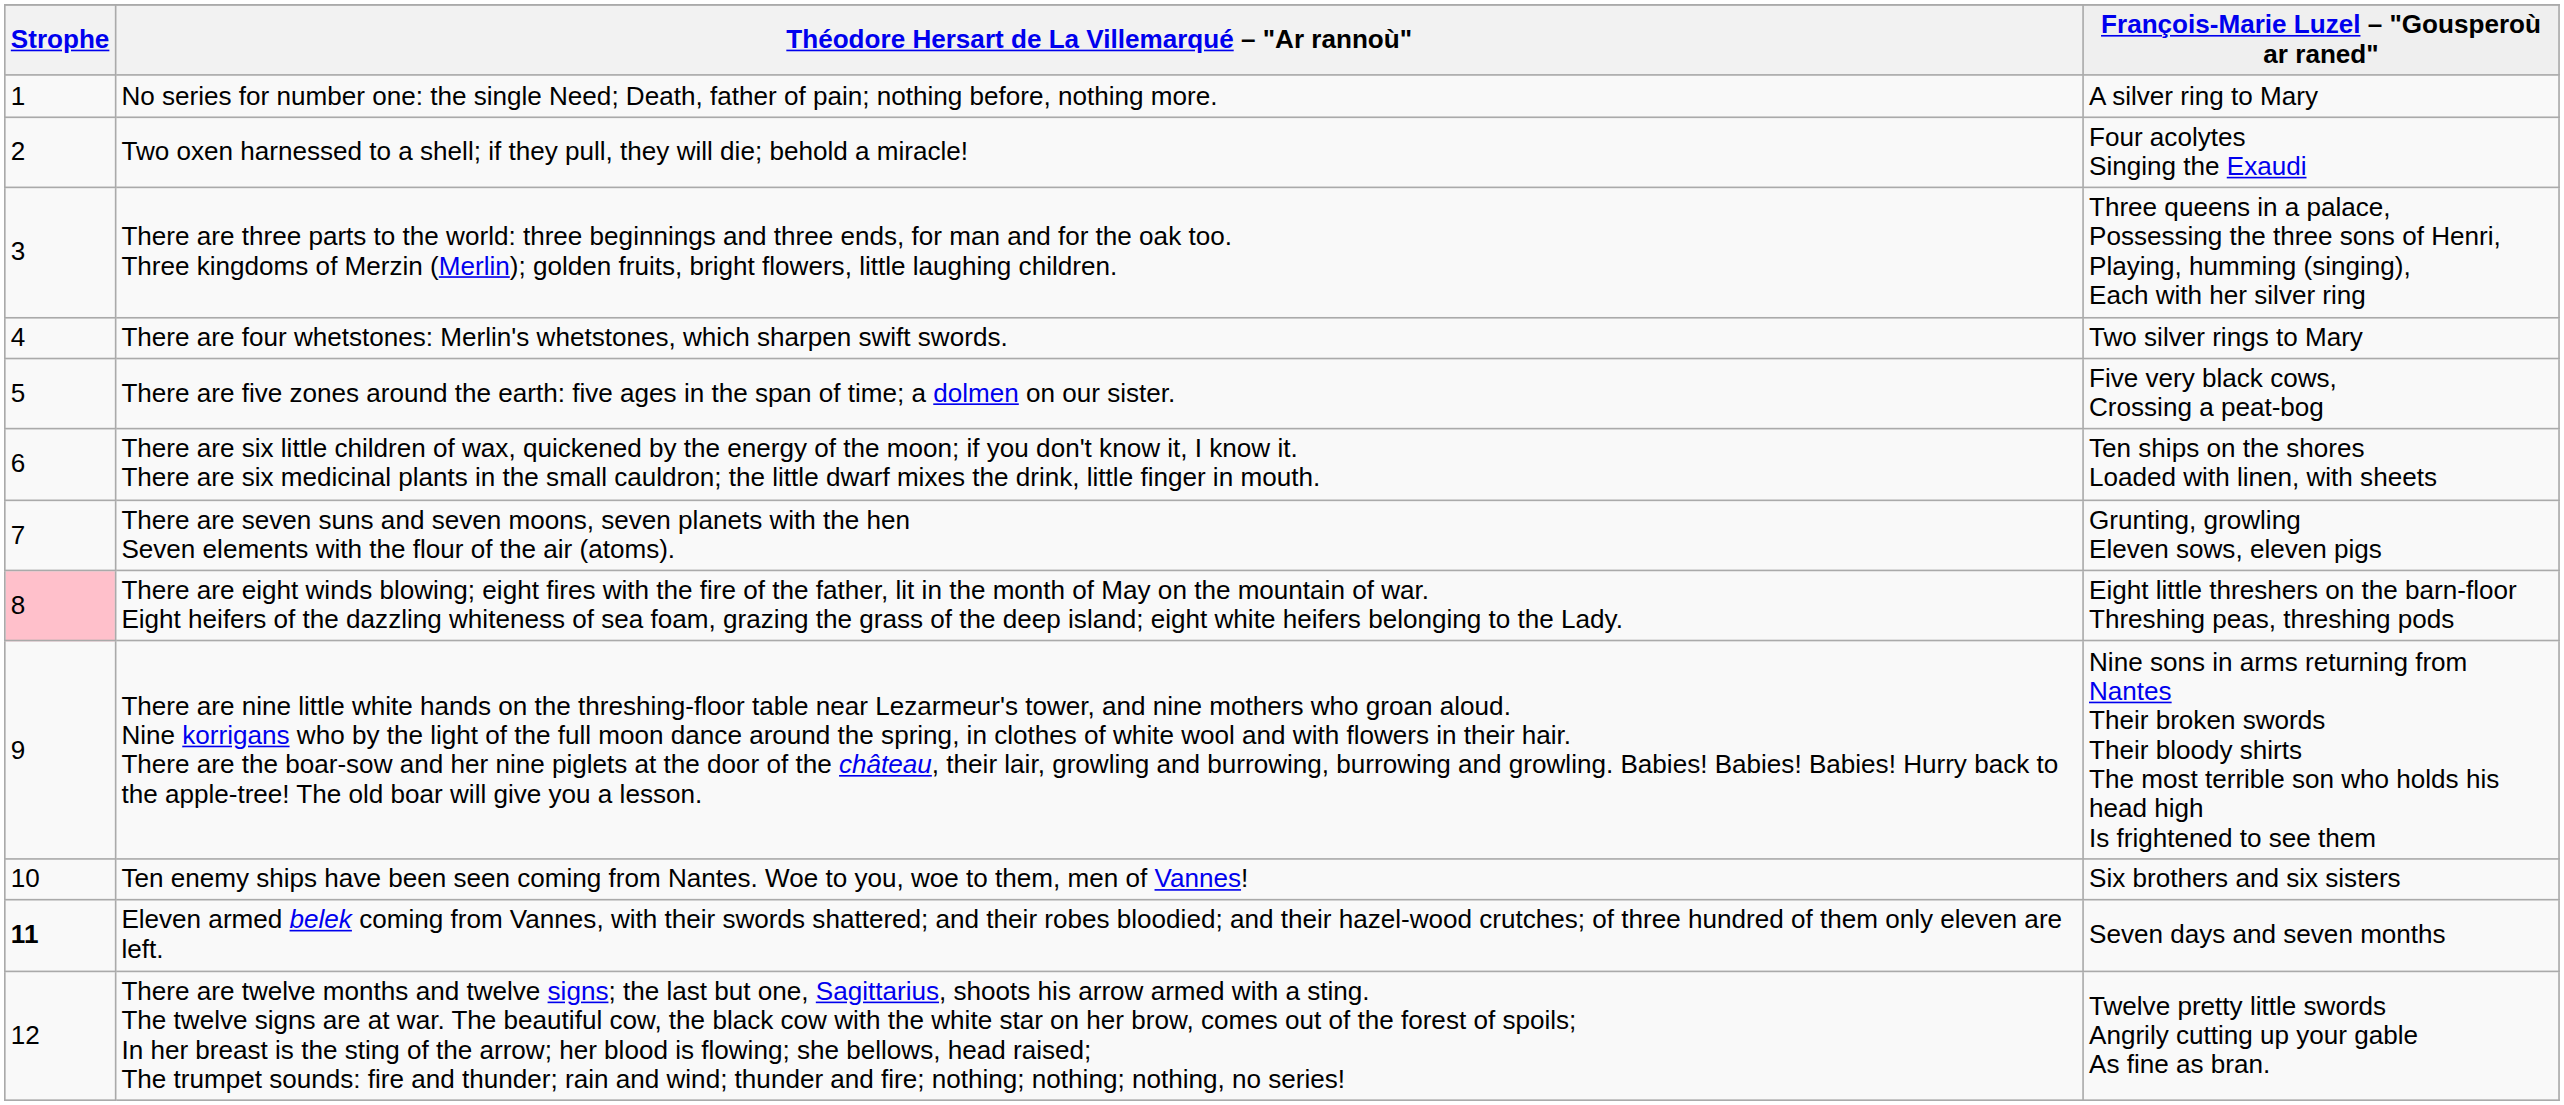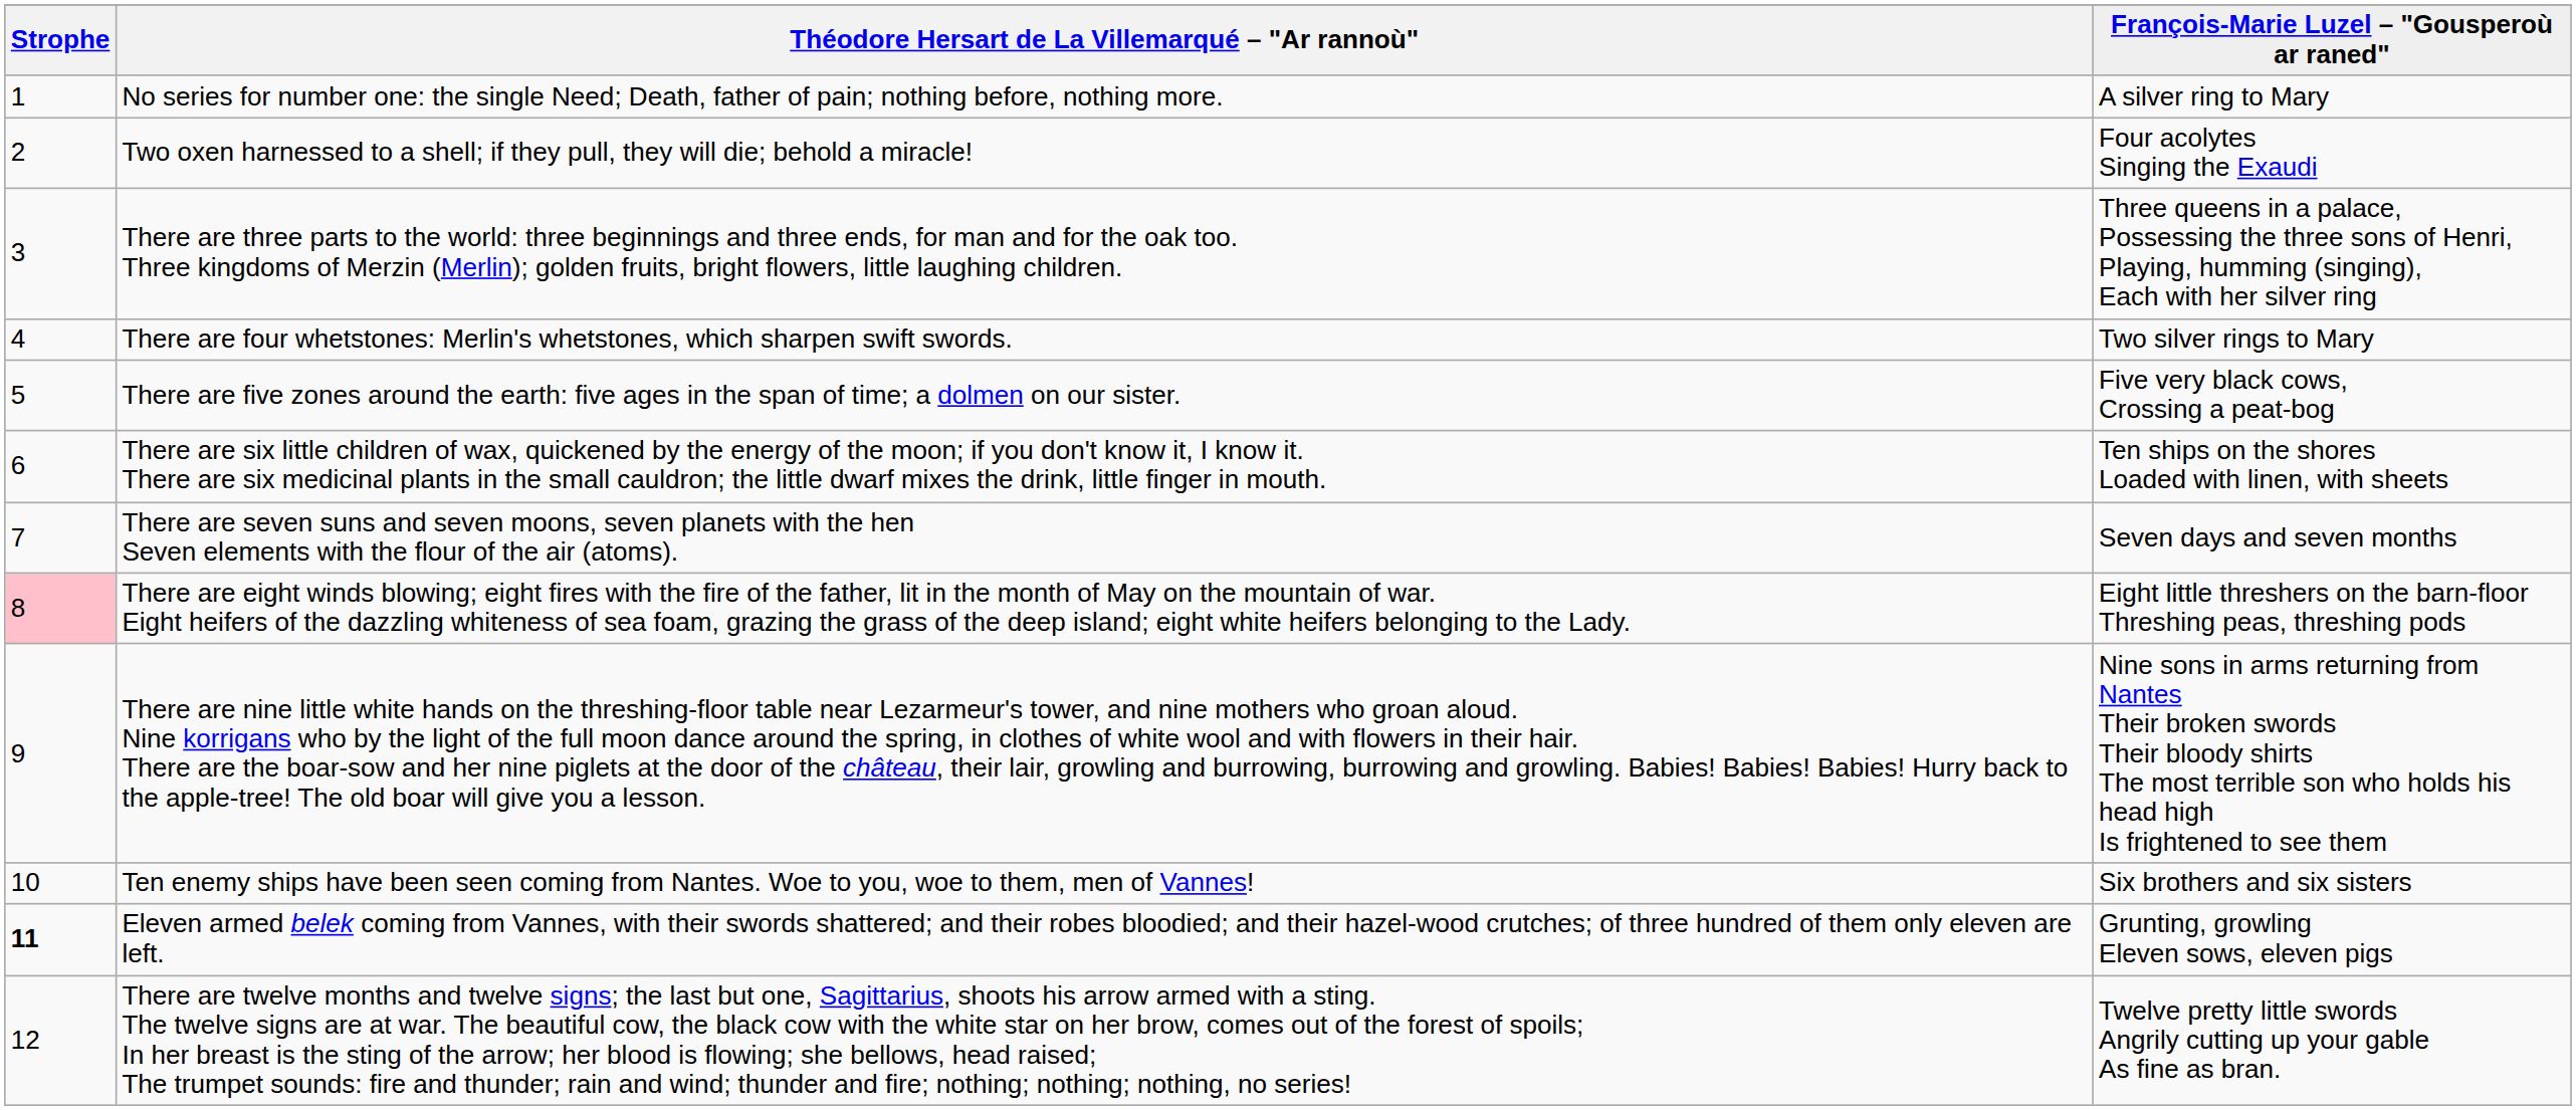row 8 | François-Marie Luzel – "Gousperoù ar raned": Grunting, growling Eleven sows, eleven pigs -> Seven days and seven months
row 12 | François-Marie Luzel – "Gousperoù ar raned": Seven days and seven months -> Grunting, growling Eleven sows, eleven pigs
